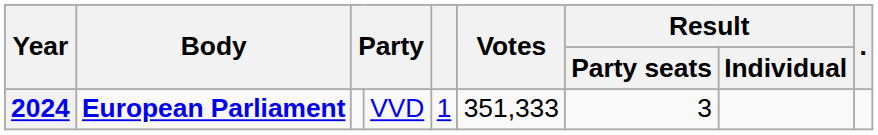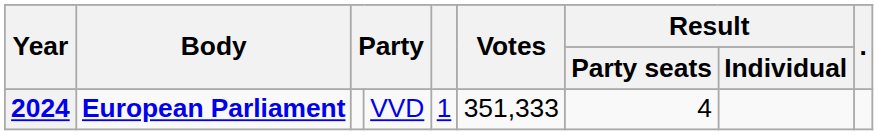2024 | Result / Party seats: 3 -> 4
